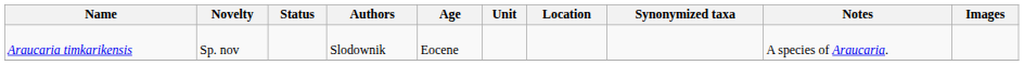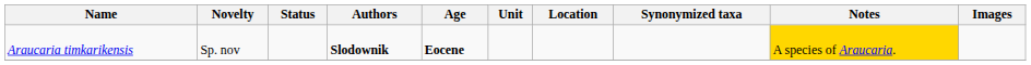Araucaria timkarikensis | Authors: normal -> bold
Araucaria timkarikensis | Age: normal -> bold
Araucaria timkarikensis | Notes: no background -> gold background
